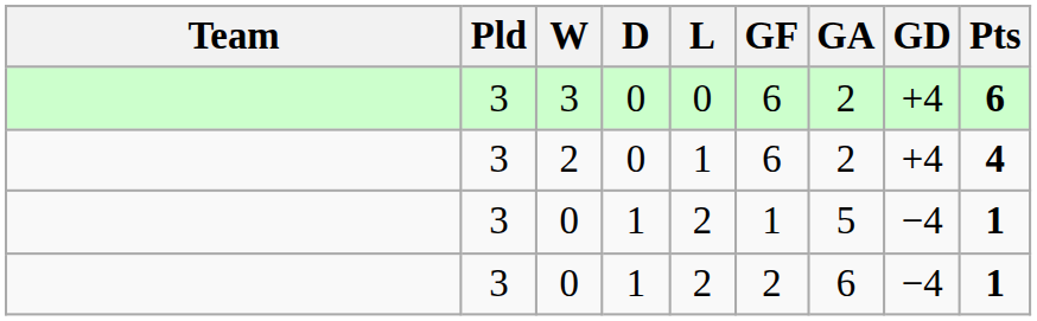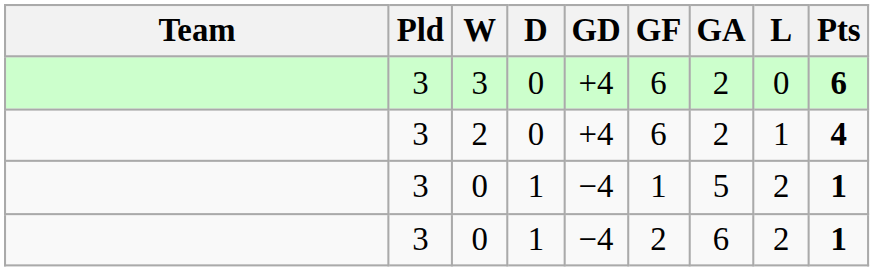columns swapped: L <-> GD
